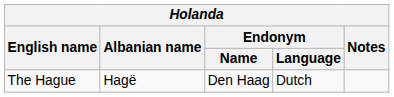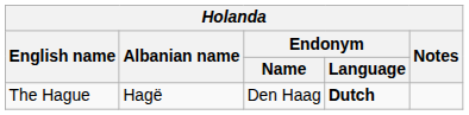The Hague | Endonym / Language: normal -> bold
